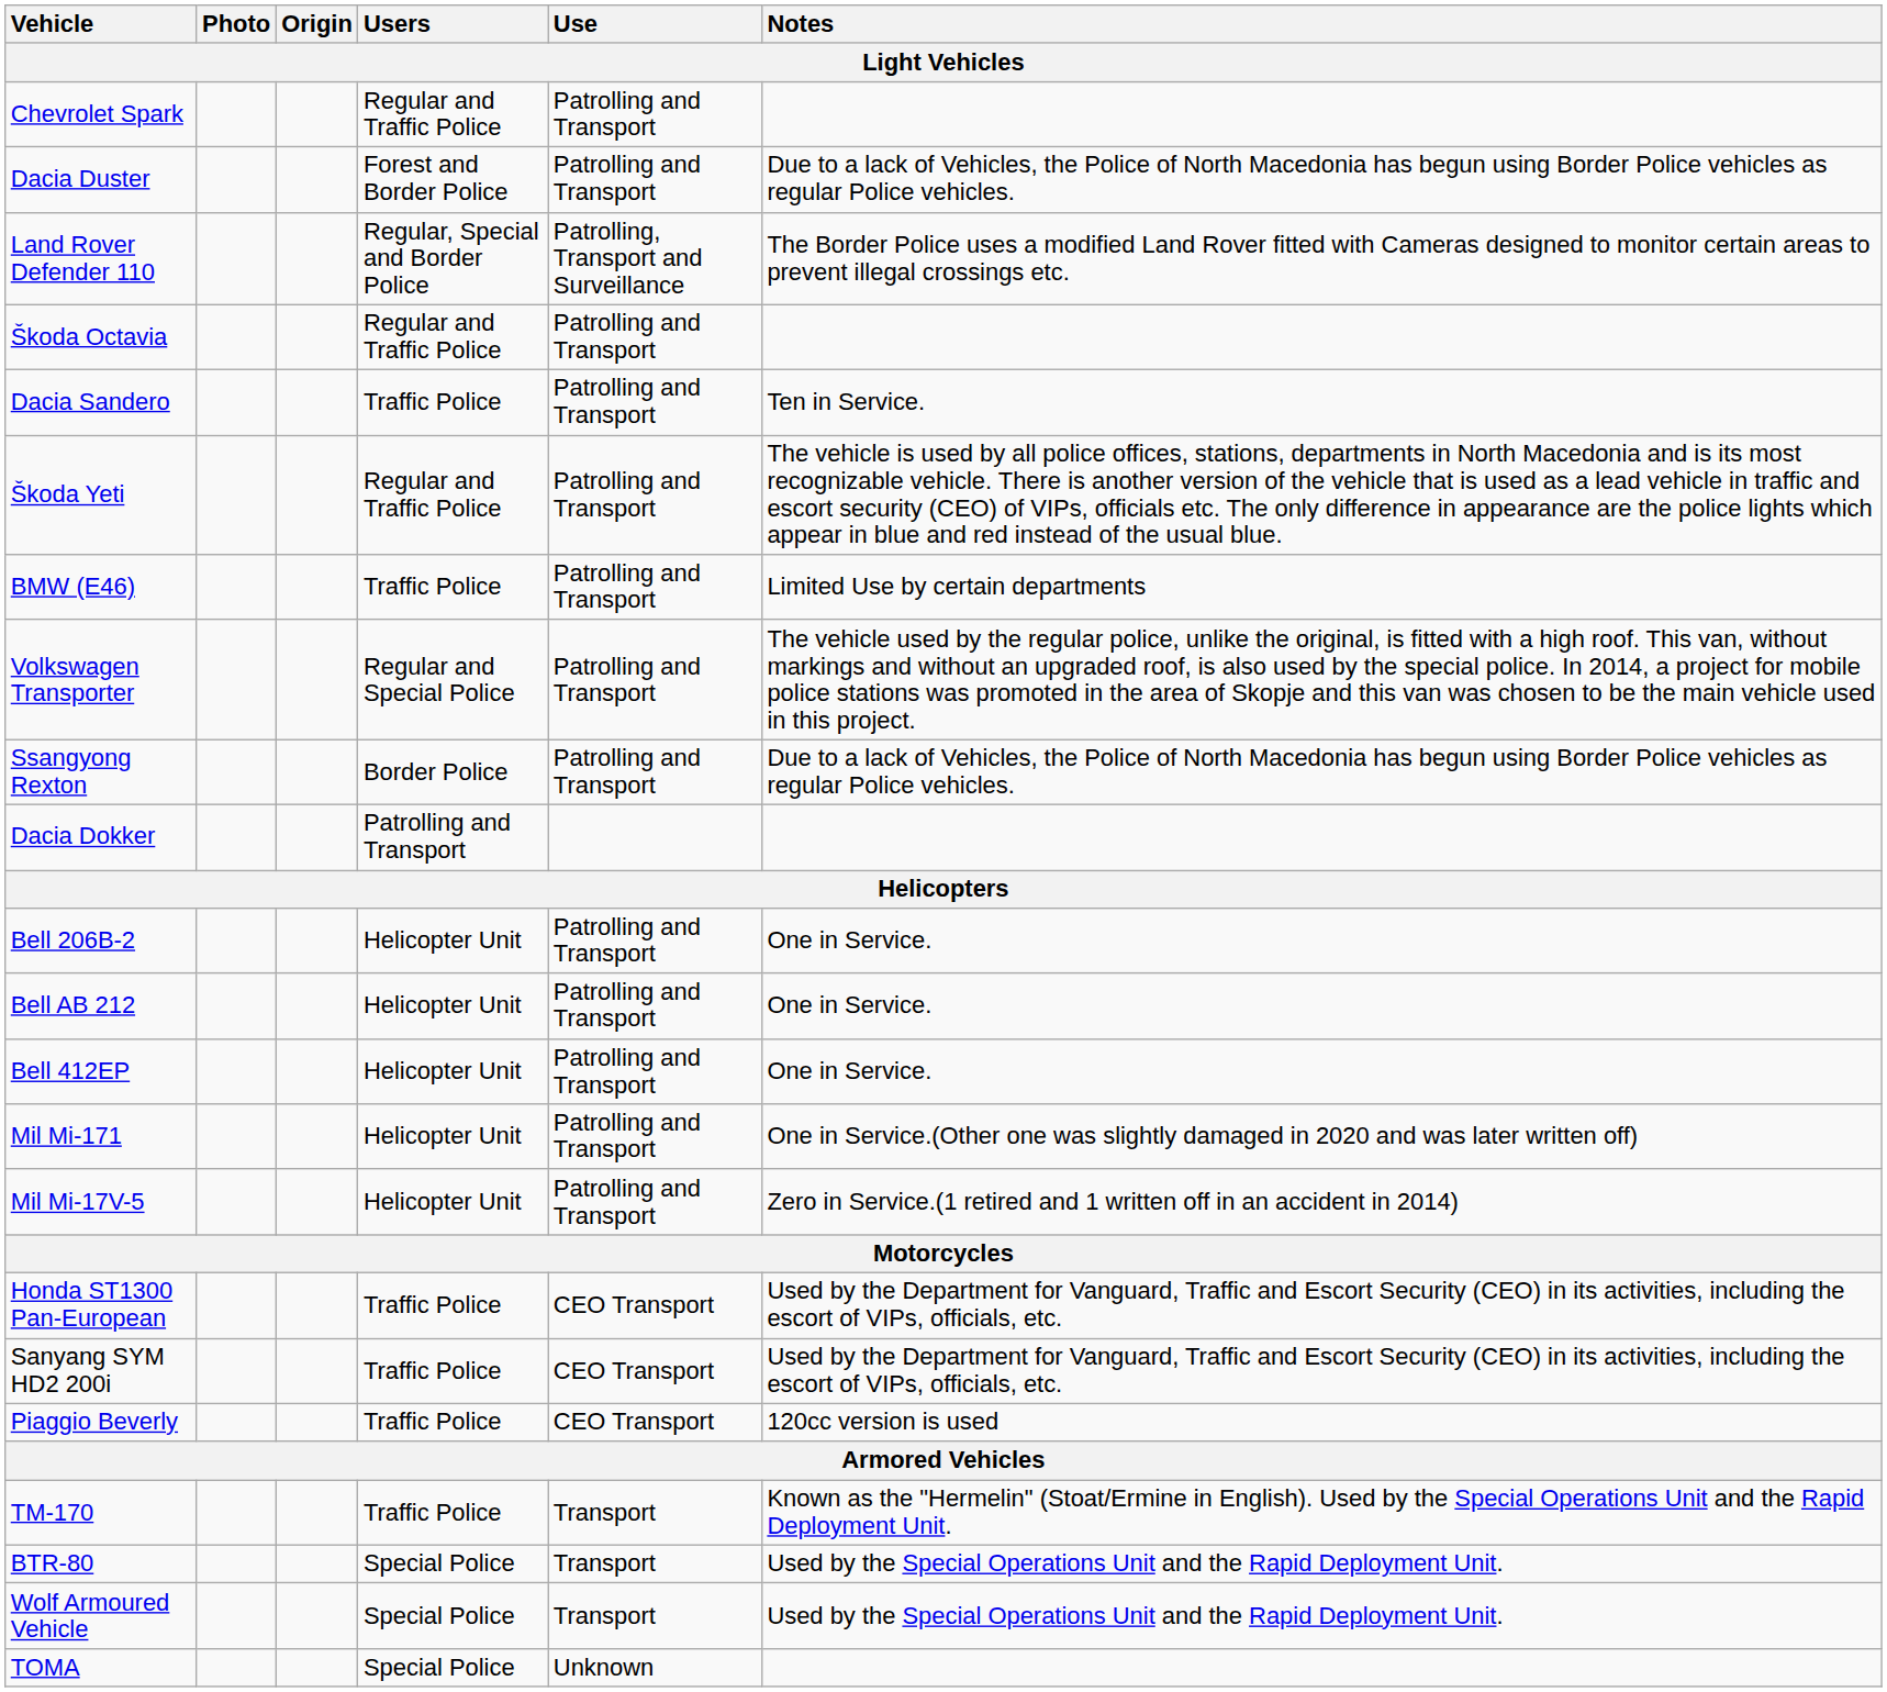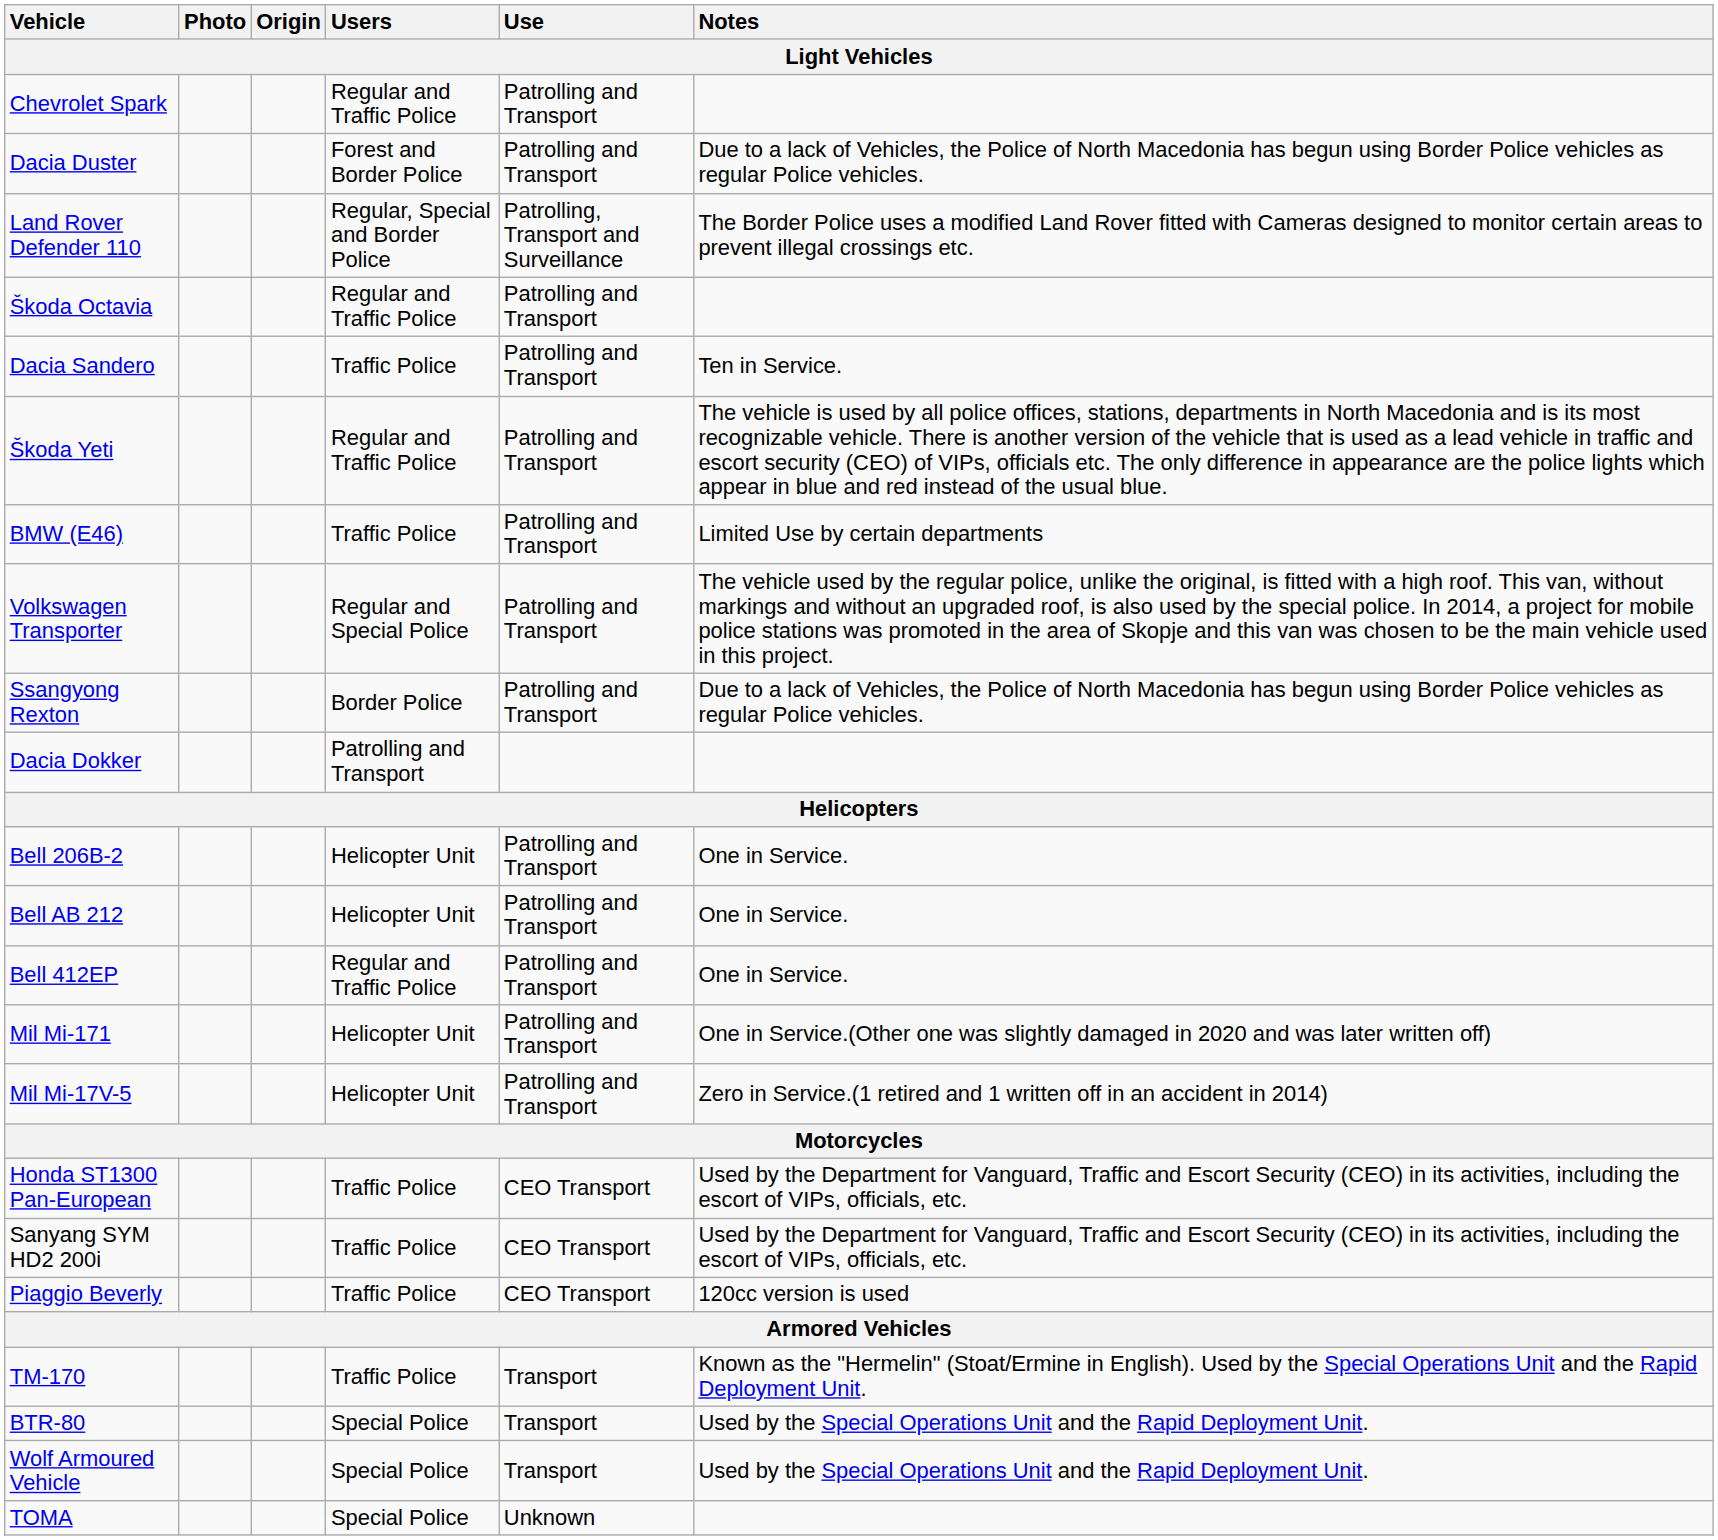Bell 412EP | Users: Helicopter Unit -> Regular and Traffic Police
